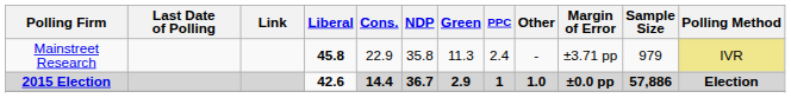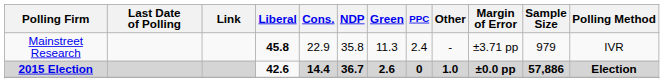Mainstreet Research | Polling Method: khaki background -> no background
2015 Election | Green: 2.9 -> 2.6
2015 Election | PPC: 1 -> 0
